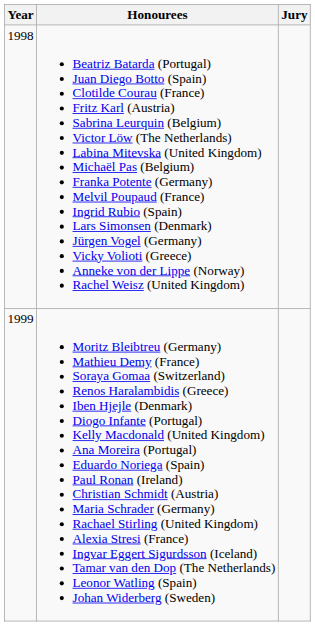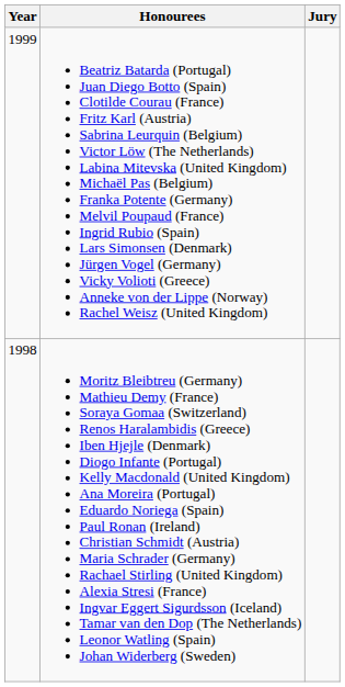row 2 | Year: 1998 -> 1999
row 3 | Year: 1999 -> 1998
